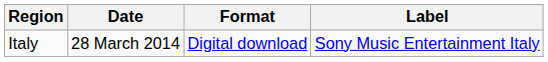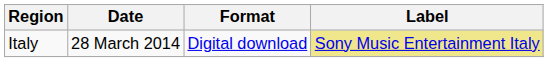Italy | Label: no background -> khaki background
